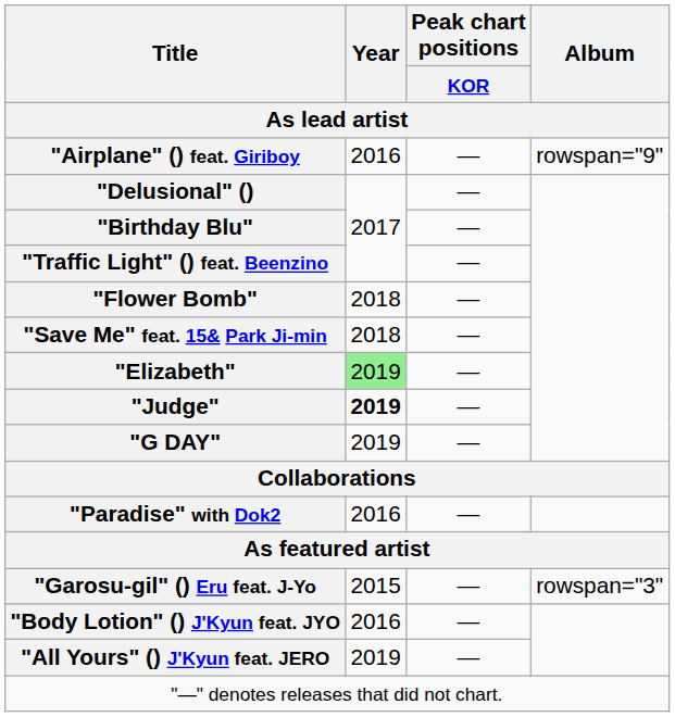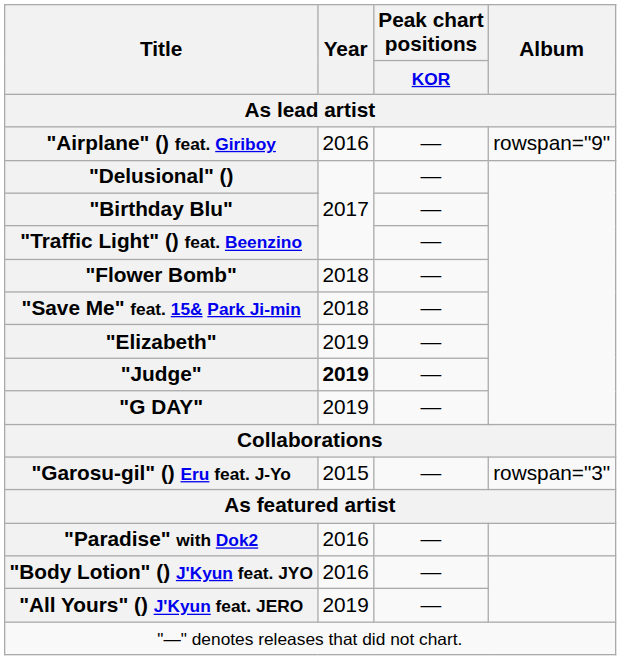"Elizabeth" | Year: lightgreen background -> no background
rows swapped: "Paradise" with Dok2 <-> "Garosu-gil" () Eru feat. J-Yo
